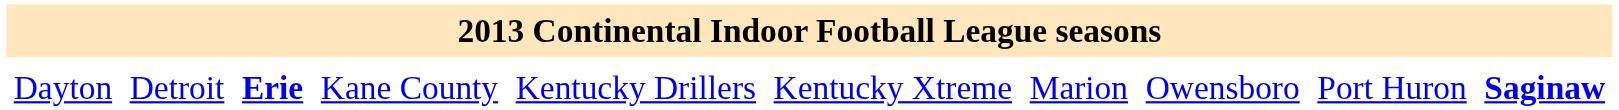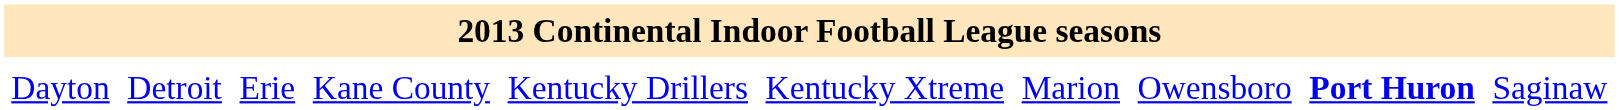Dayton | column 3: bold -> normal
Dayton | column 9: normal -> bold
Dayton | column 10: bold -> normal
